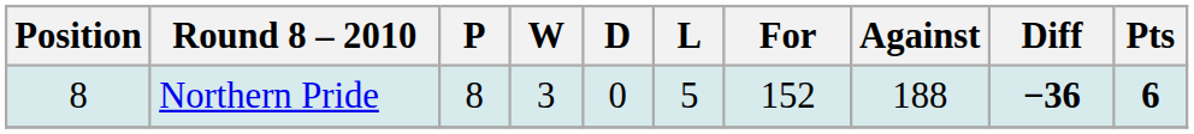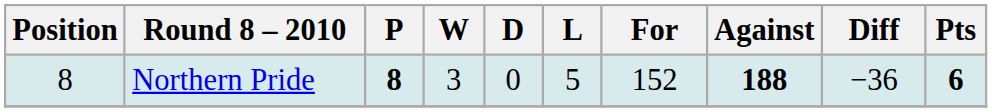Northern Pride | P: normal -> bold
Northern Pride | Against: normal -> bold
Northern Pride | Diff: bold -> normal
